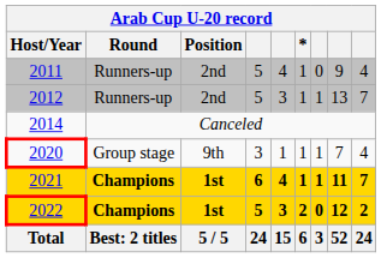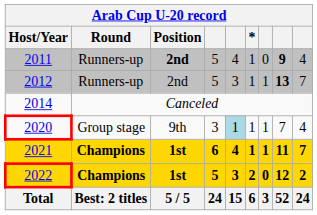2011 | Arab Cup U-20 record / Position: normal -> bold
2011 | column 8: normal -> bold
2012 | column 8: normal -> bold
2020 | column 5: no background -> lightblue background
